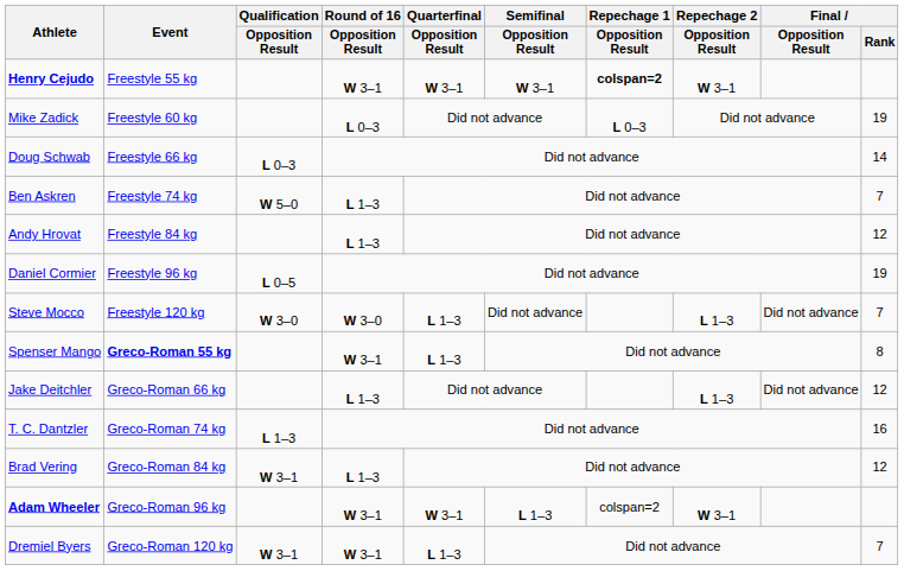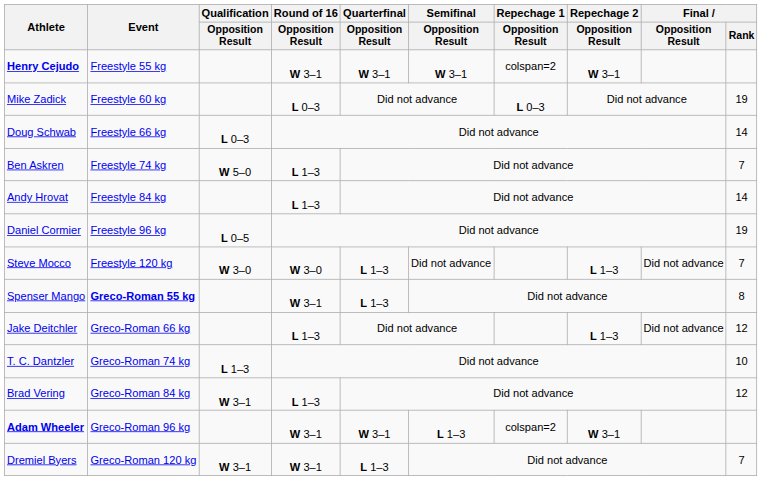Henry Cejudo | Repechage 1 / Opposition Result: bold -> normal
Andy Hrovat | Final / Rank: 12 -> 14
T. C. Dantzler | Final / Rank: 16 -> 10
